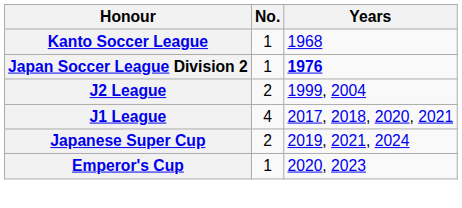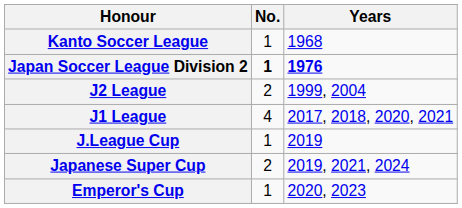Japan Soccer League Division 2 | No.: normal -> bold
+ row: J.League Cup | 1 | 2019
